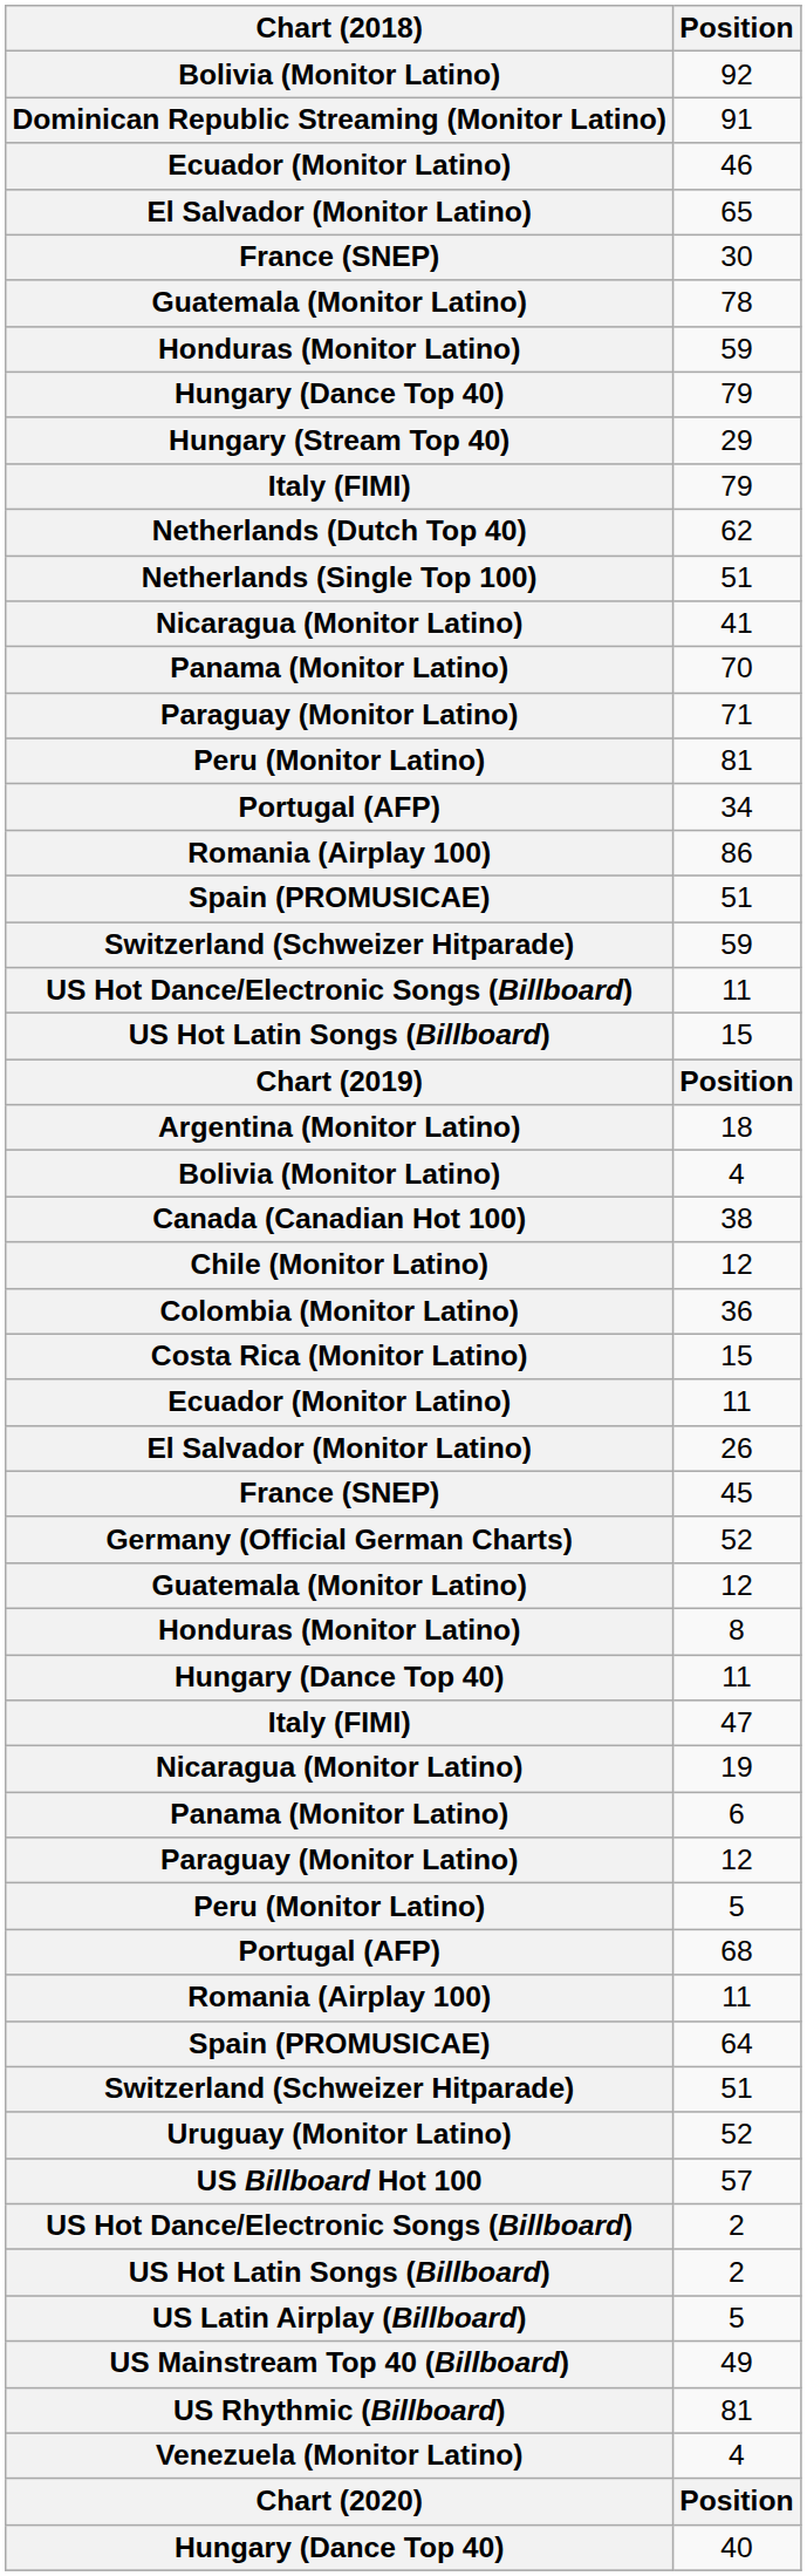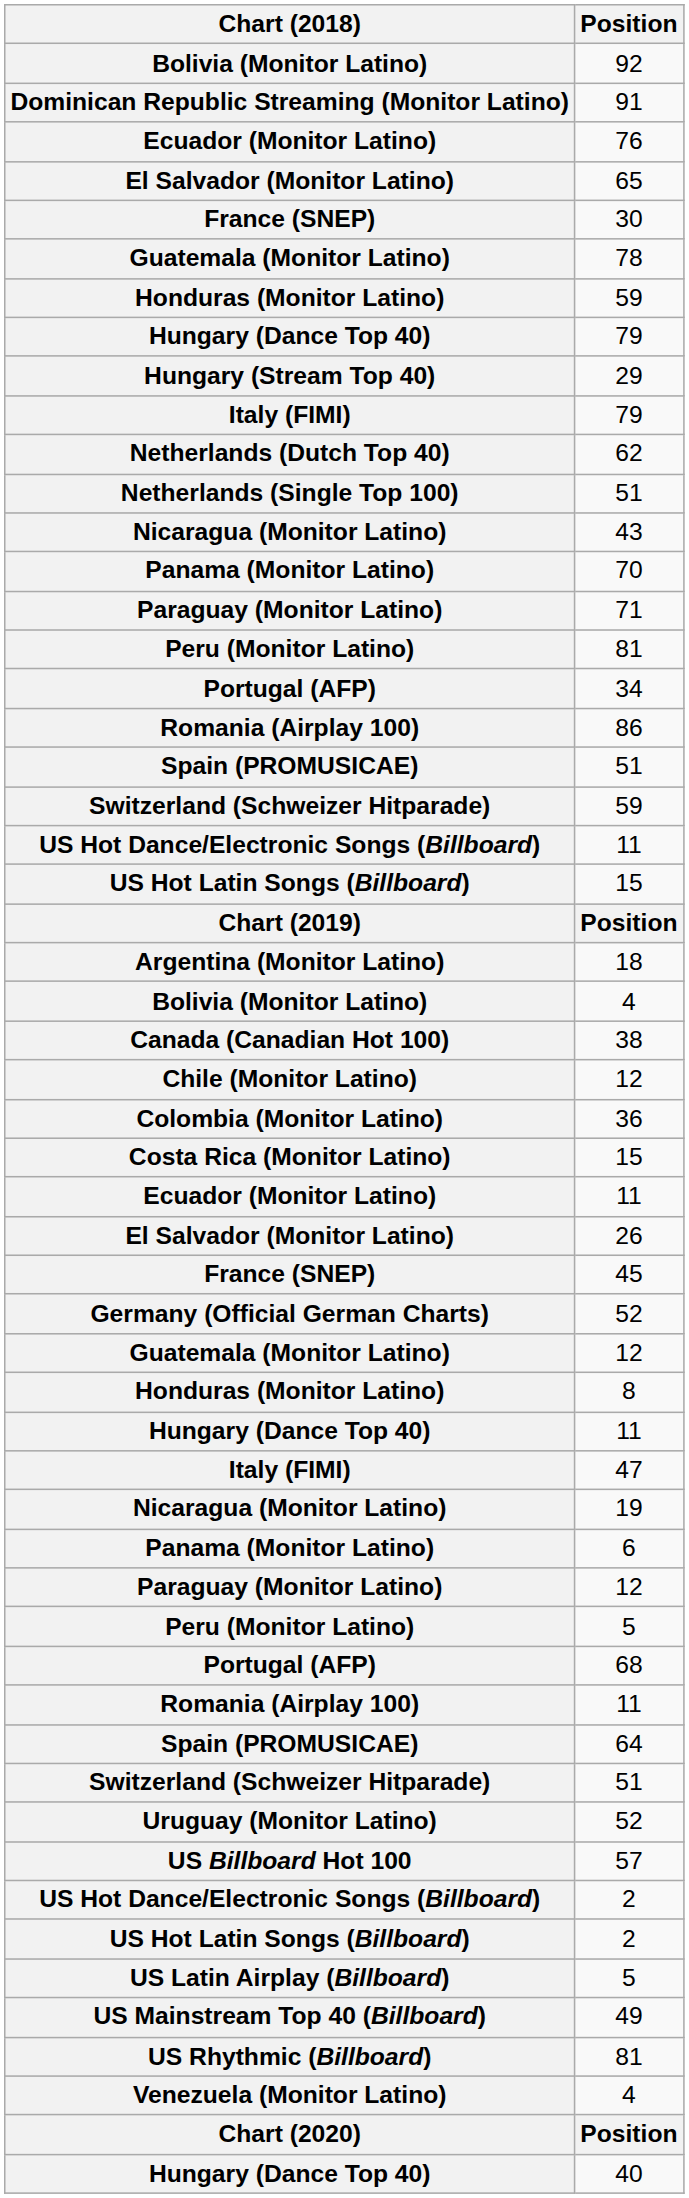row 4 | Position: 46 -> 76
row 14 | Position: 41 -> 43
